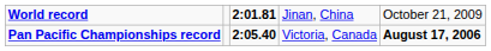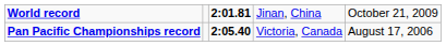Pan Pacific Championships record | column 5: bold -> normal
